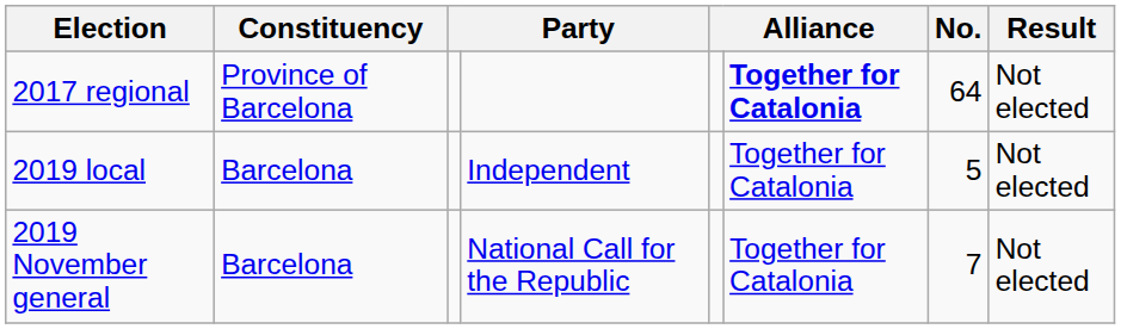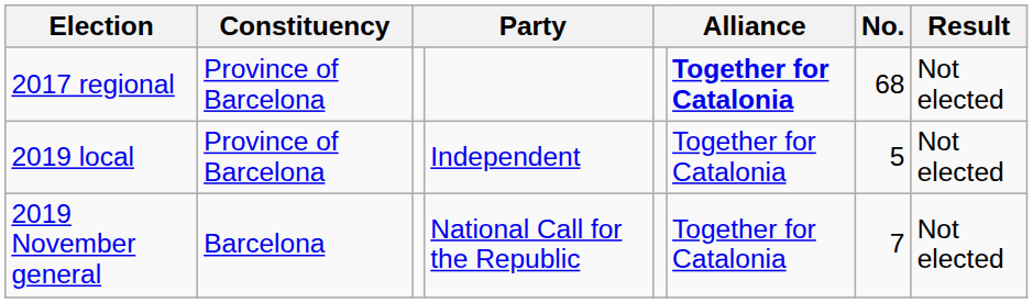2017 regional | No.: 64 -> 68
2019 local | Constituency: Barcelona -> Province of Barcelona
